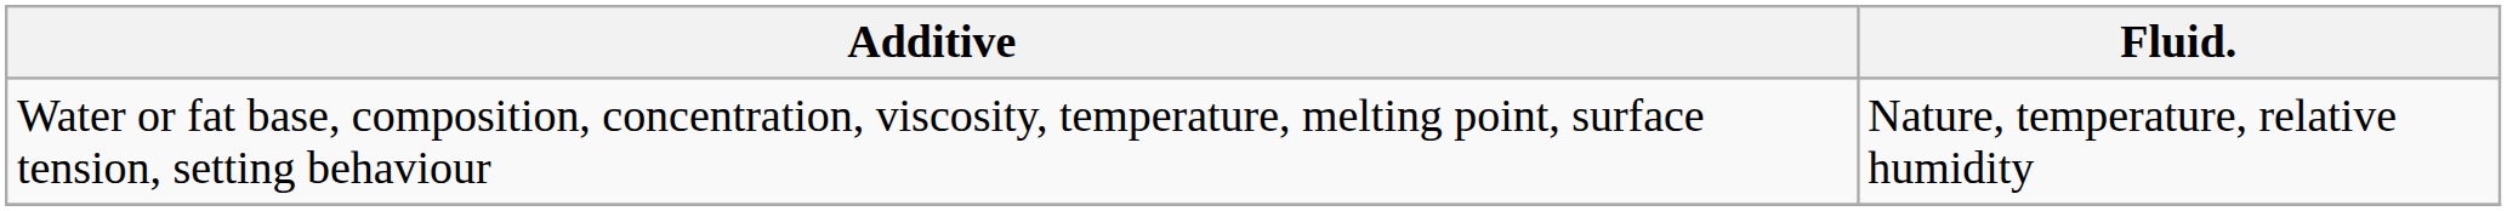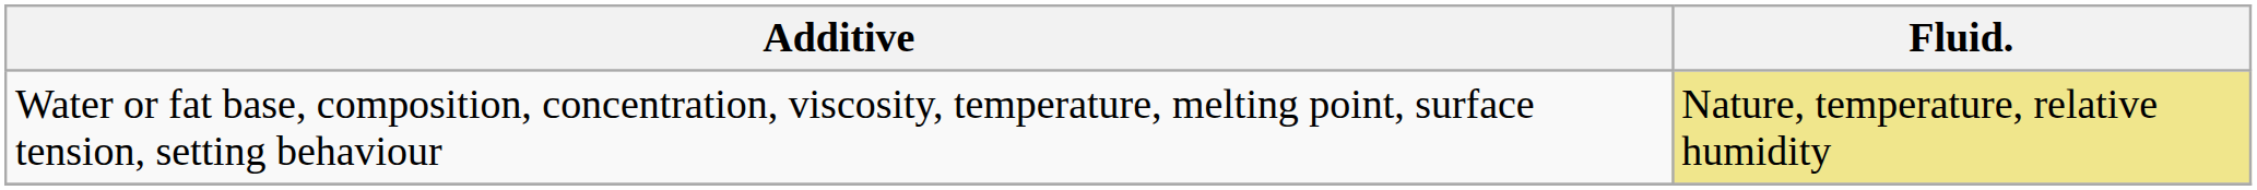row 2 | Fluid.: no background -> khaki background
